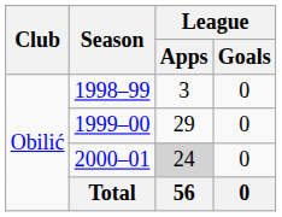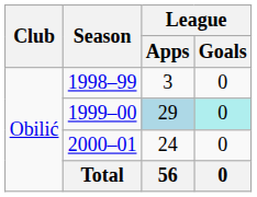1999–00 | League / Apps: no background -> lightblue background
1999–00 | League / Goals: no background -> paleturquoise background
2000–01 | League / Apps: lightgrey background -> no background
